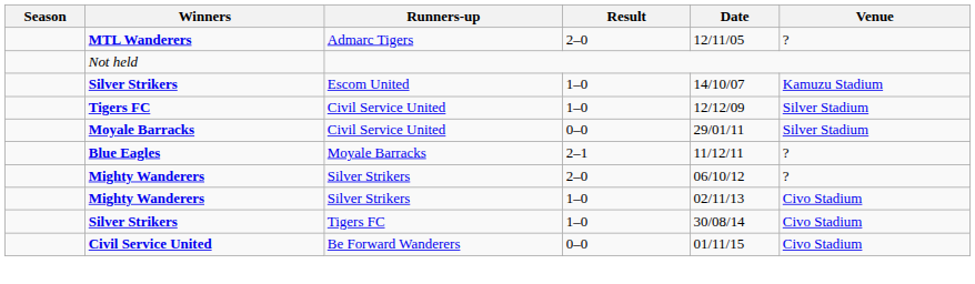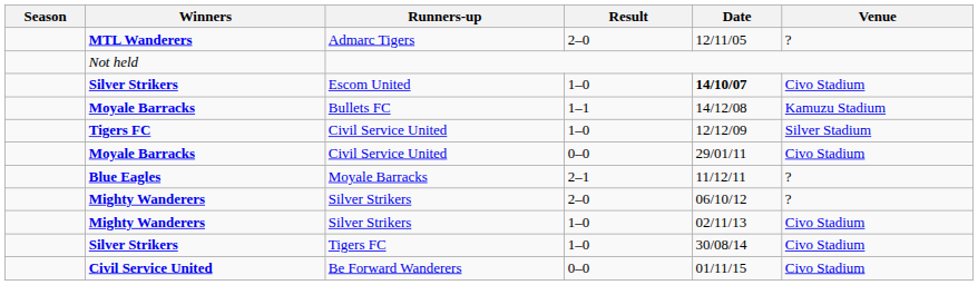Escom United | Date: normal -> bold
Escom United | Venue: Kamuzu Stadium -> Civo Stadium
+ row: Moyale Barracks | Bullets FC | 1–1 | 14/12/08 | Kamuzu Stadium
Moyale Barracks / Civil Service United | Venue: Silver Stadium -> Civo Stadium
